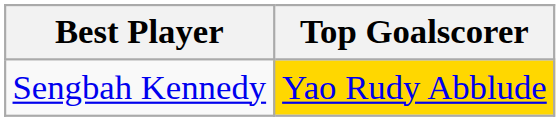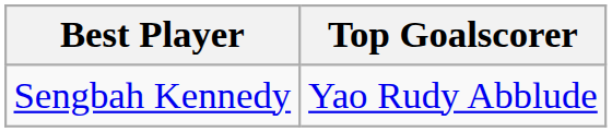Sengbah Kennedy | Top Goalscorer: gold background -> no background
